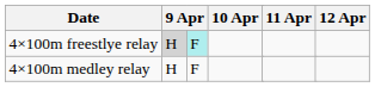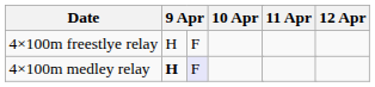4×100m freestlye relay | column 2: lightgrey background -> no background
4×100m freestlye relay | column 3: paleturquoise background -> no background
4×100m medley relay | column 2: normal -> bold
4×100m medley relay | column 3: no background -> lavender background
